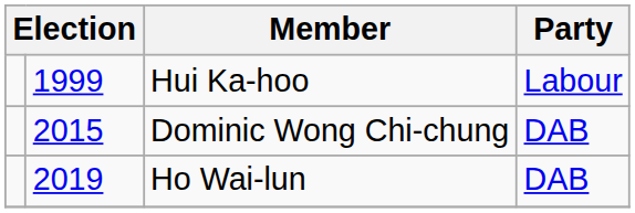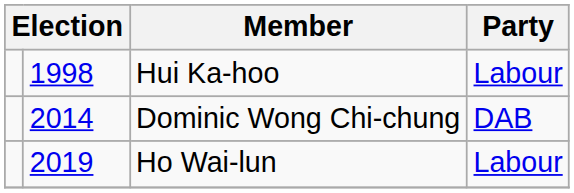Hui Ka-hoo | column 2: 1999 -> 1998
Dominic Wong Chi-chung | column 2: 2015 -> 2014
Ho Wai-lun | Party: DAB -> Labour
